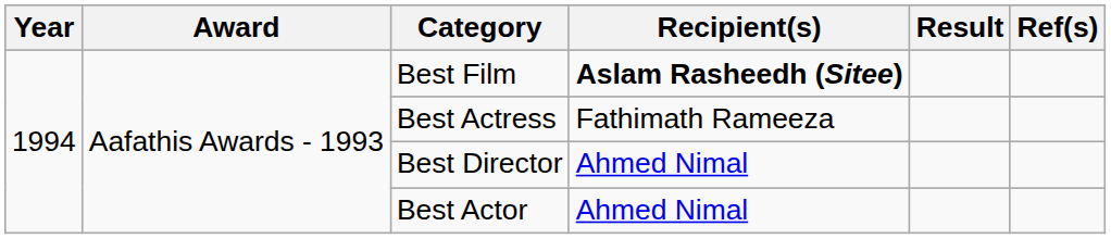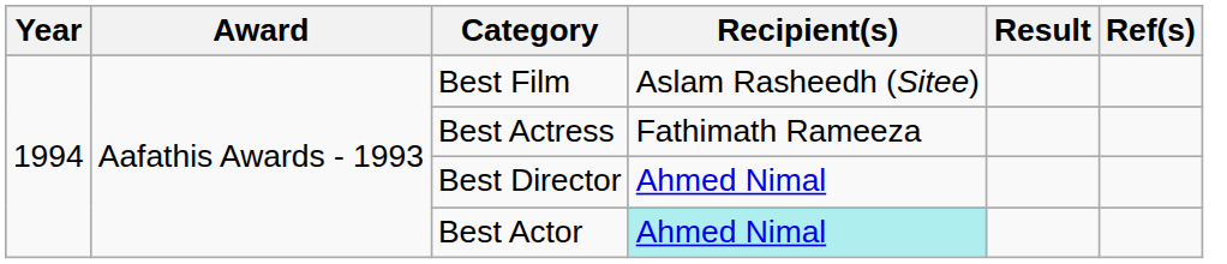Best Film | Recipient(s): bold -> normal
Best Actor | Recipient(s): no background -> paleturquoise background
